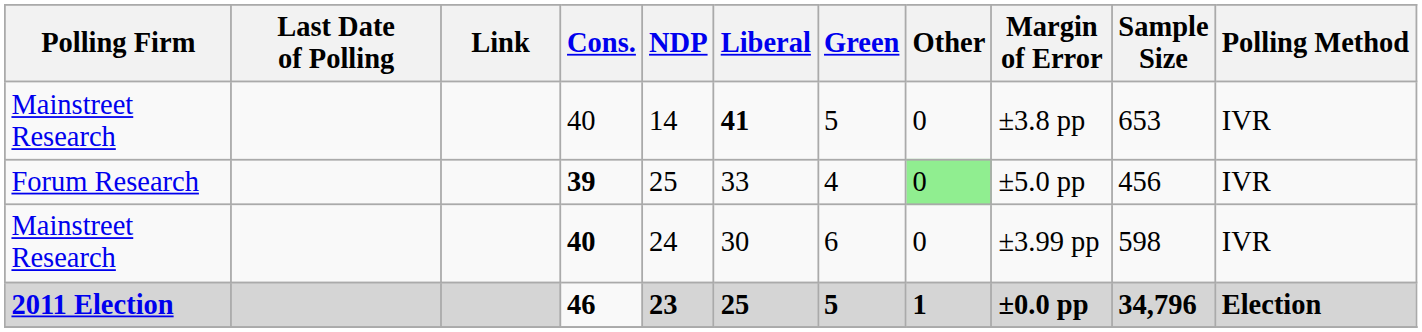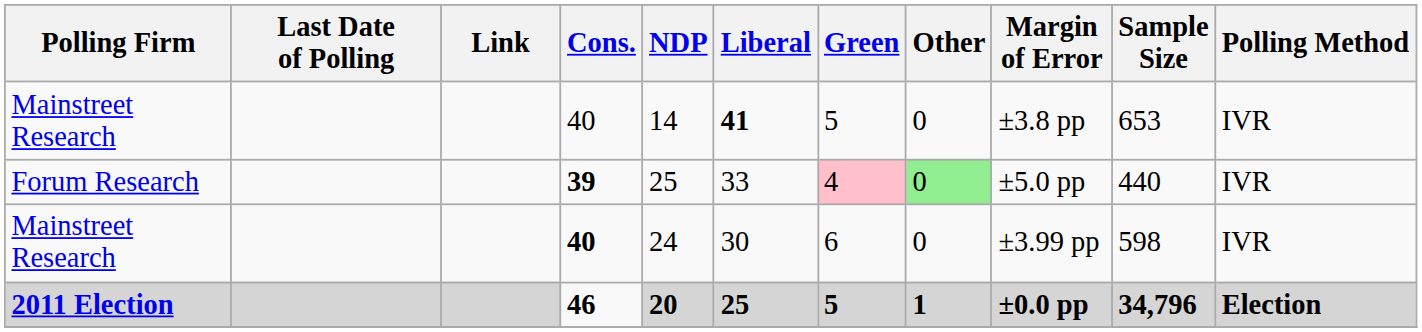Forum Research | Green: no background -> pink background
Forum Research | Sample Size: 456 -> 440
2011 Election | NDP: 23 -> 20
